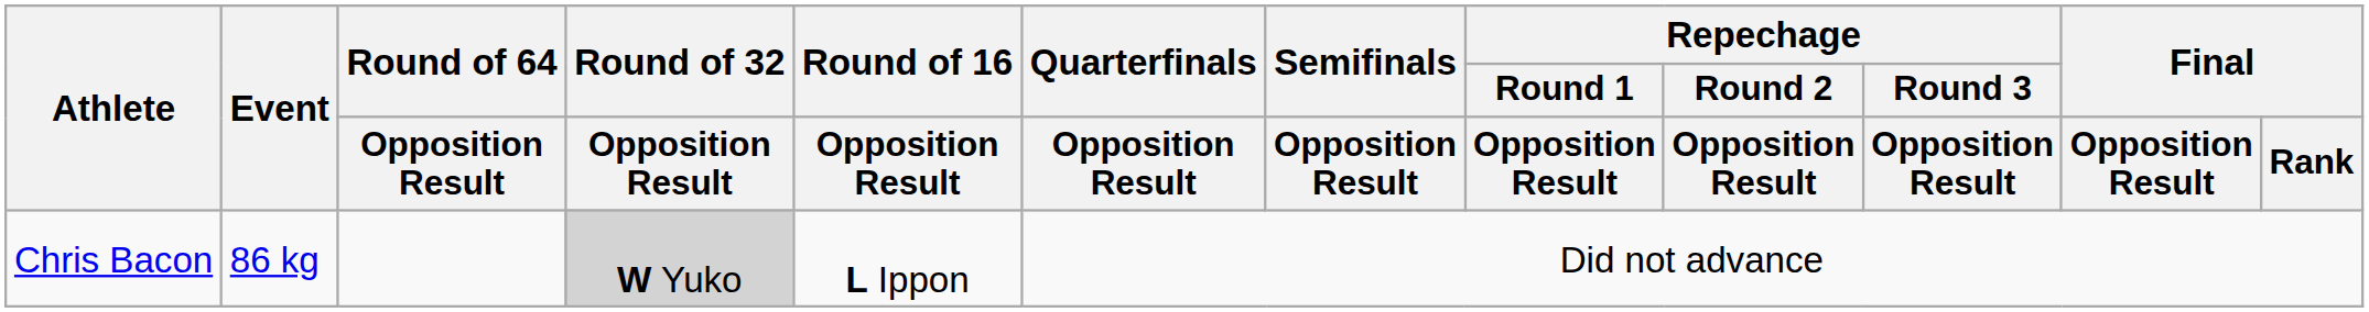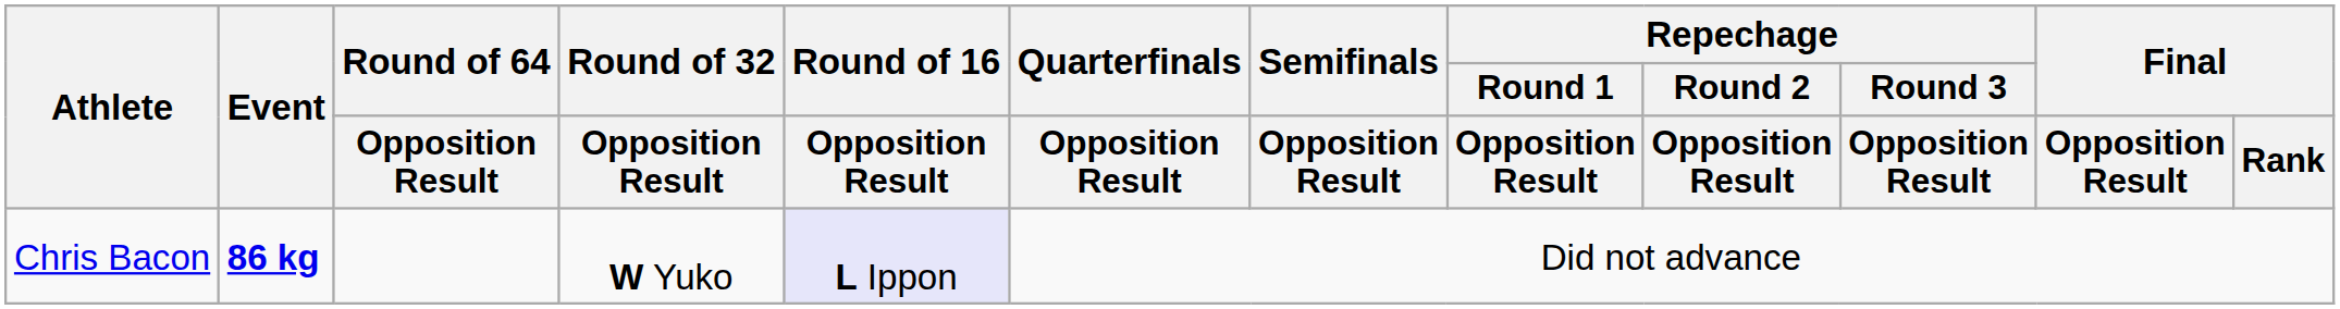Chris Bacon | Event: normal -> bold
Chris Bacon | Round of 32 / Opposition Result: lightgrey background -> no background
Chris Bacon | Round of 16 / Opposition Result: no background -> lavender background
